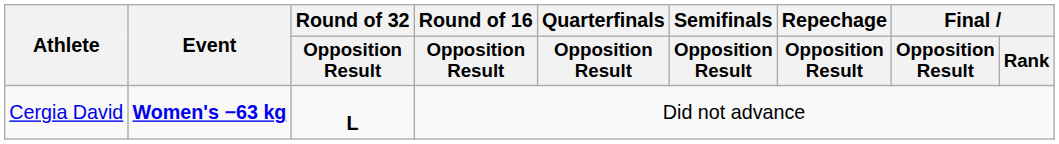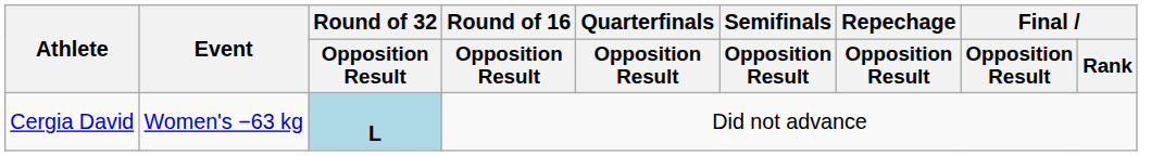Cergia David | Event: bold -> normal
Cergia David | Round of 32 / Opposition Result: no background -> lightblue background
